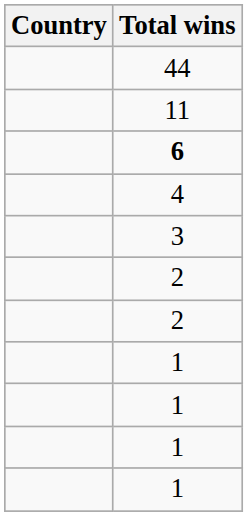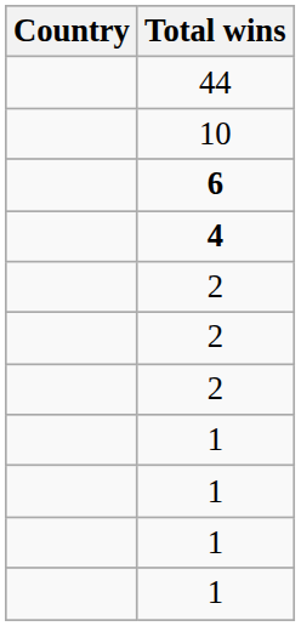row 3 | Total wins: 11 -> 10
row 5 | Total wins: normal -> bold
row 6 | Total wins: 3 -> 2
